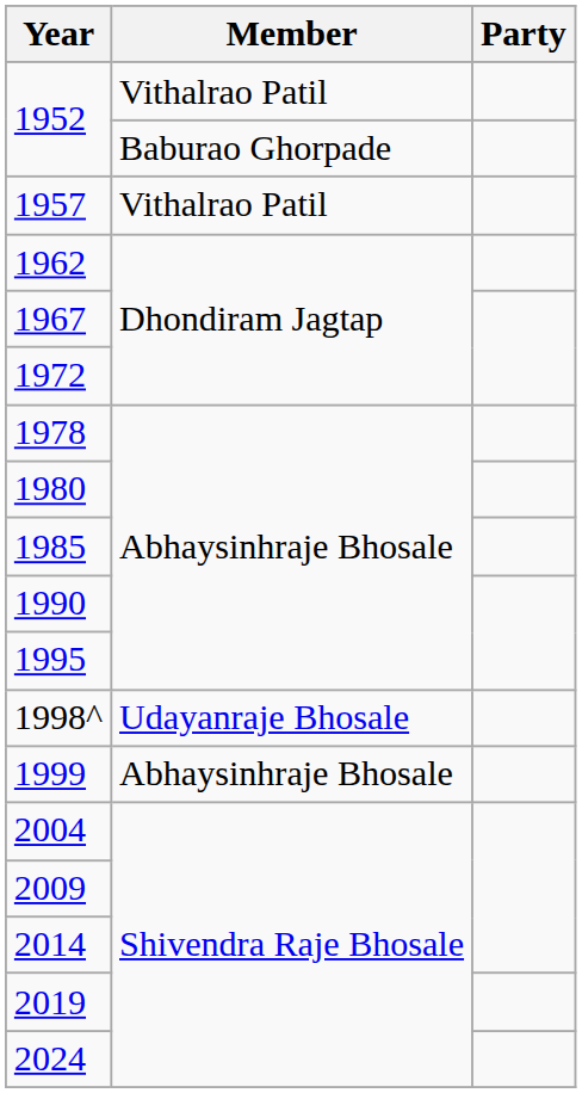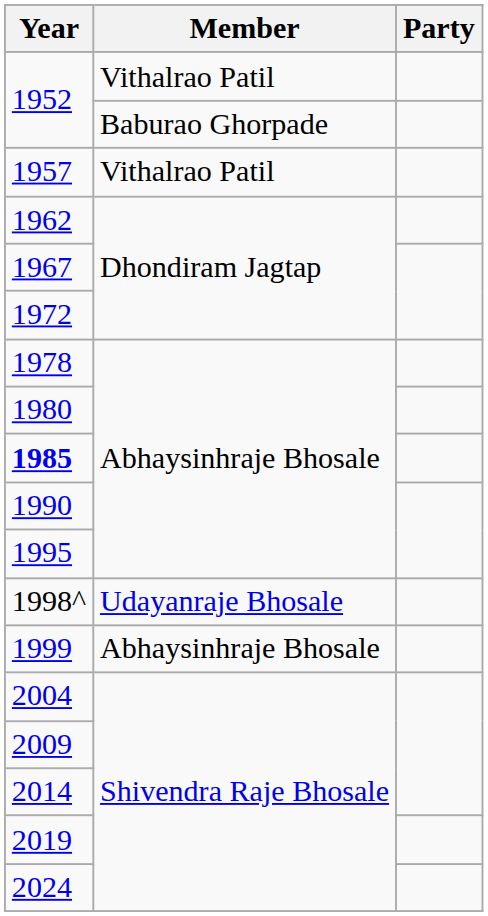1985 | Year: normal -> bold
